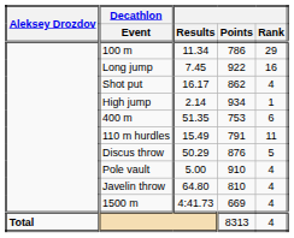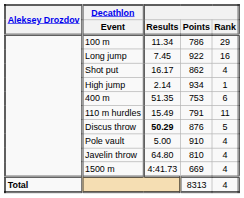Discus throw | Results: normal -> bold
